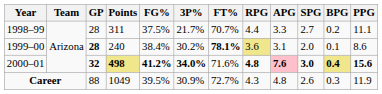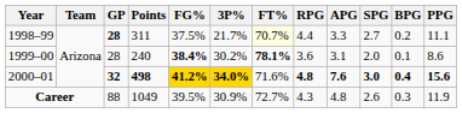1998–99 | GP: normal -> bold
1998–99 | FT%: no background -> lightyellow background
1999–00 | GP: bold -> normal
1999–00 | FG%: normal -> bold
1999–00 | RPG: khaki background -> no background
2000–01 | Points: khaki background -> no background
2000–01 | FG%: no background -> gold background
2000–01 | 3P%: no background -> gold background
2000–01 | APG: pink background -> no background
2000–01 | BPG: khaki background -> no background
